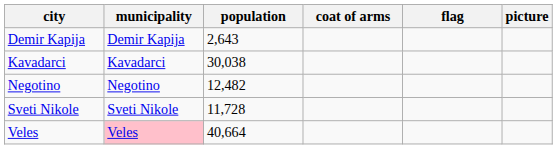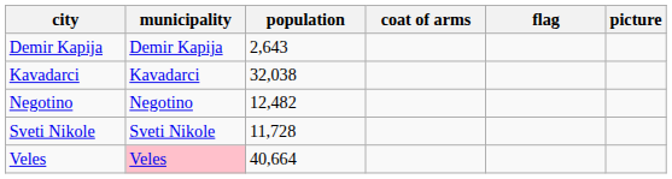row 3 | population: 30,038 -> 32,038
